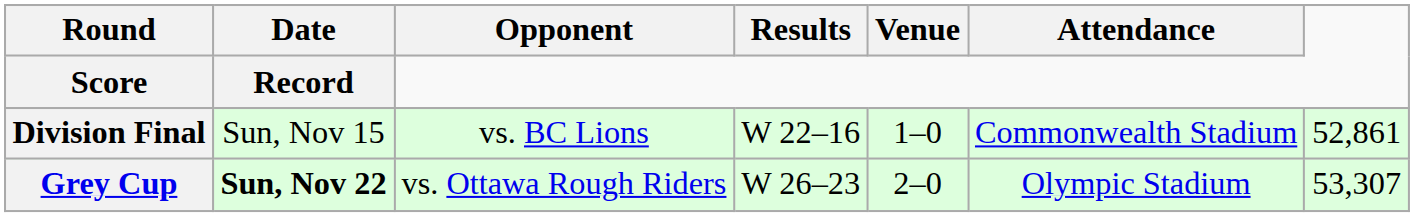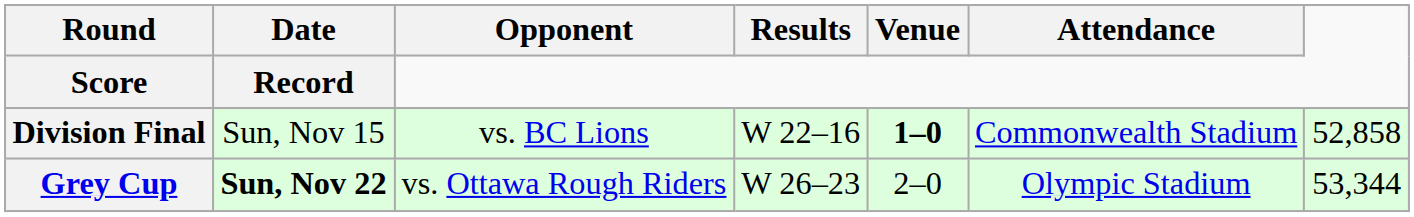Division Final | Venue: normal -> bold
Division Final | column 7: 52,861 -> 52,858
Grey Cup | column 7: 53,307 -> 53,344
